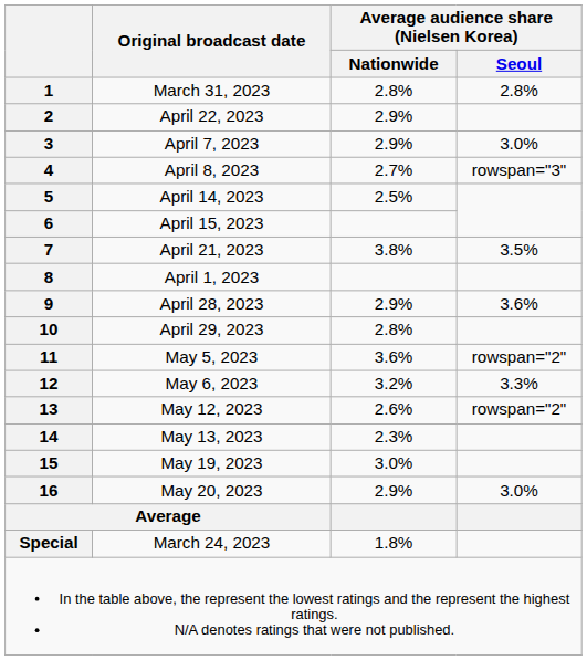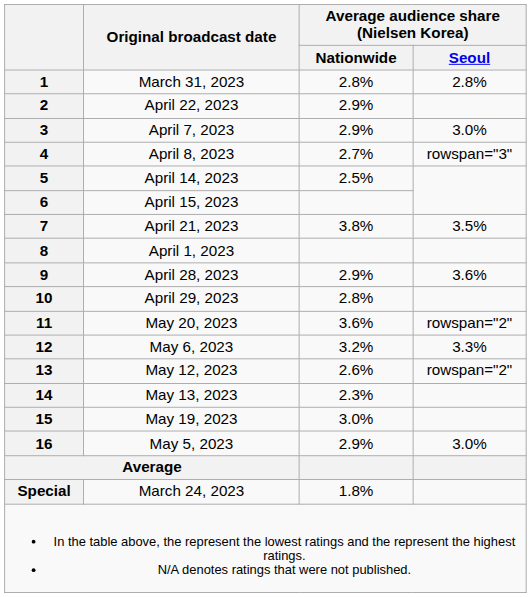11 | Original broadcast date: May 5, 2023 -> May 20, 2023
16 | Original broadcast date: May 20, 2023 -> May 5, 2023
